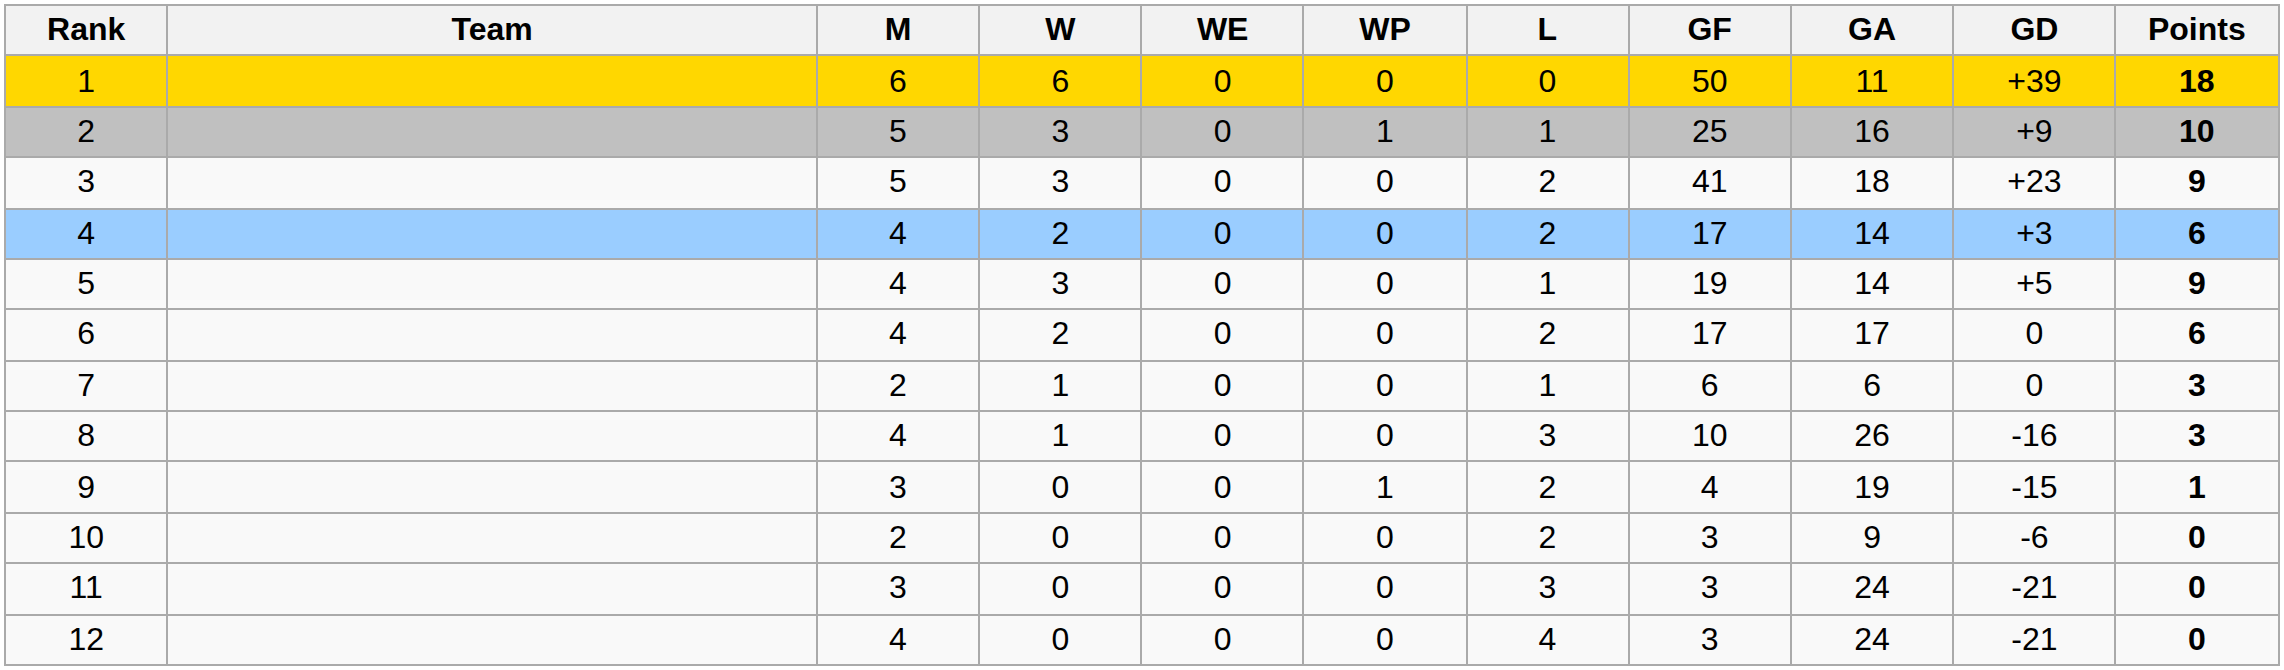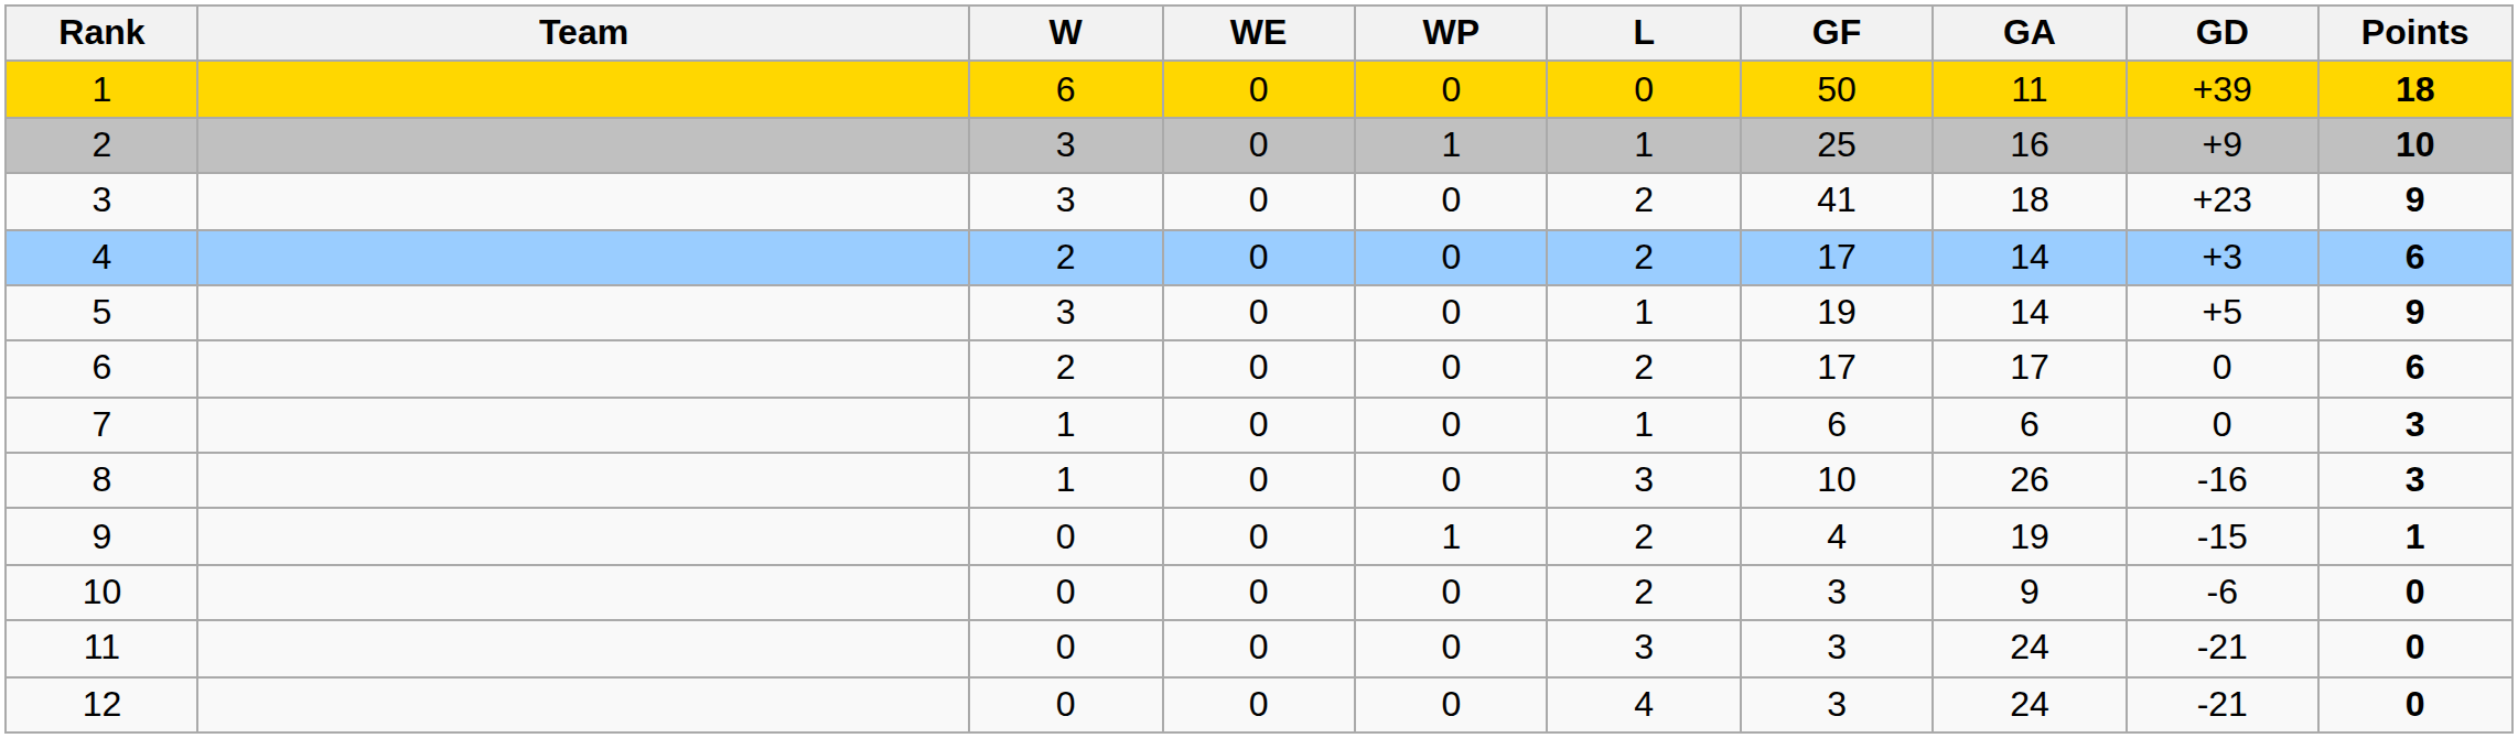- column: M | 6 | 5 | 5 | 4 | 4 | 4 | 2 | 4 | 3 | 2 | 3 | 4
